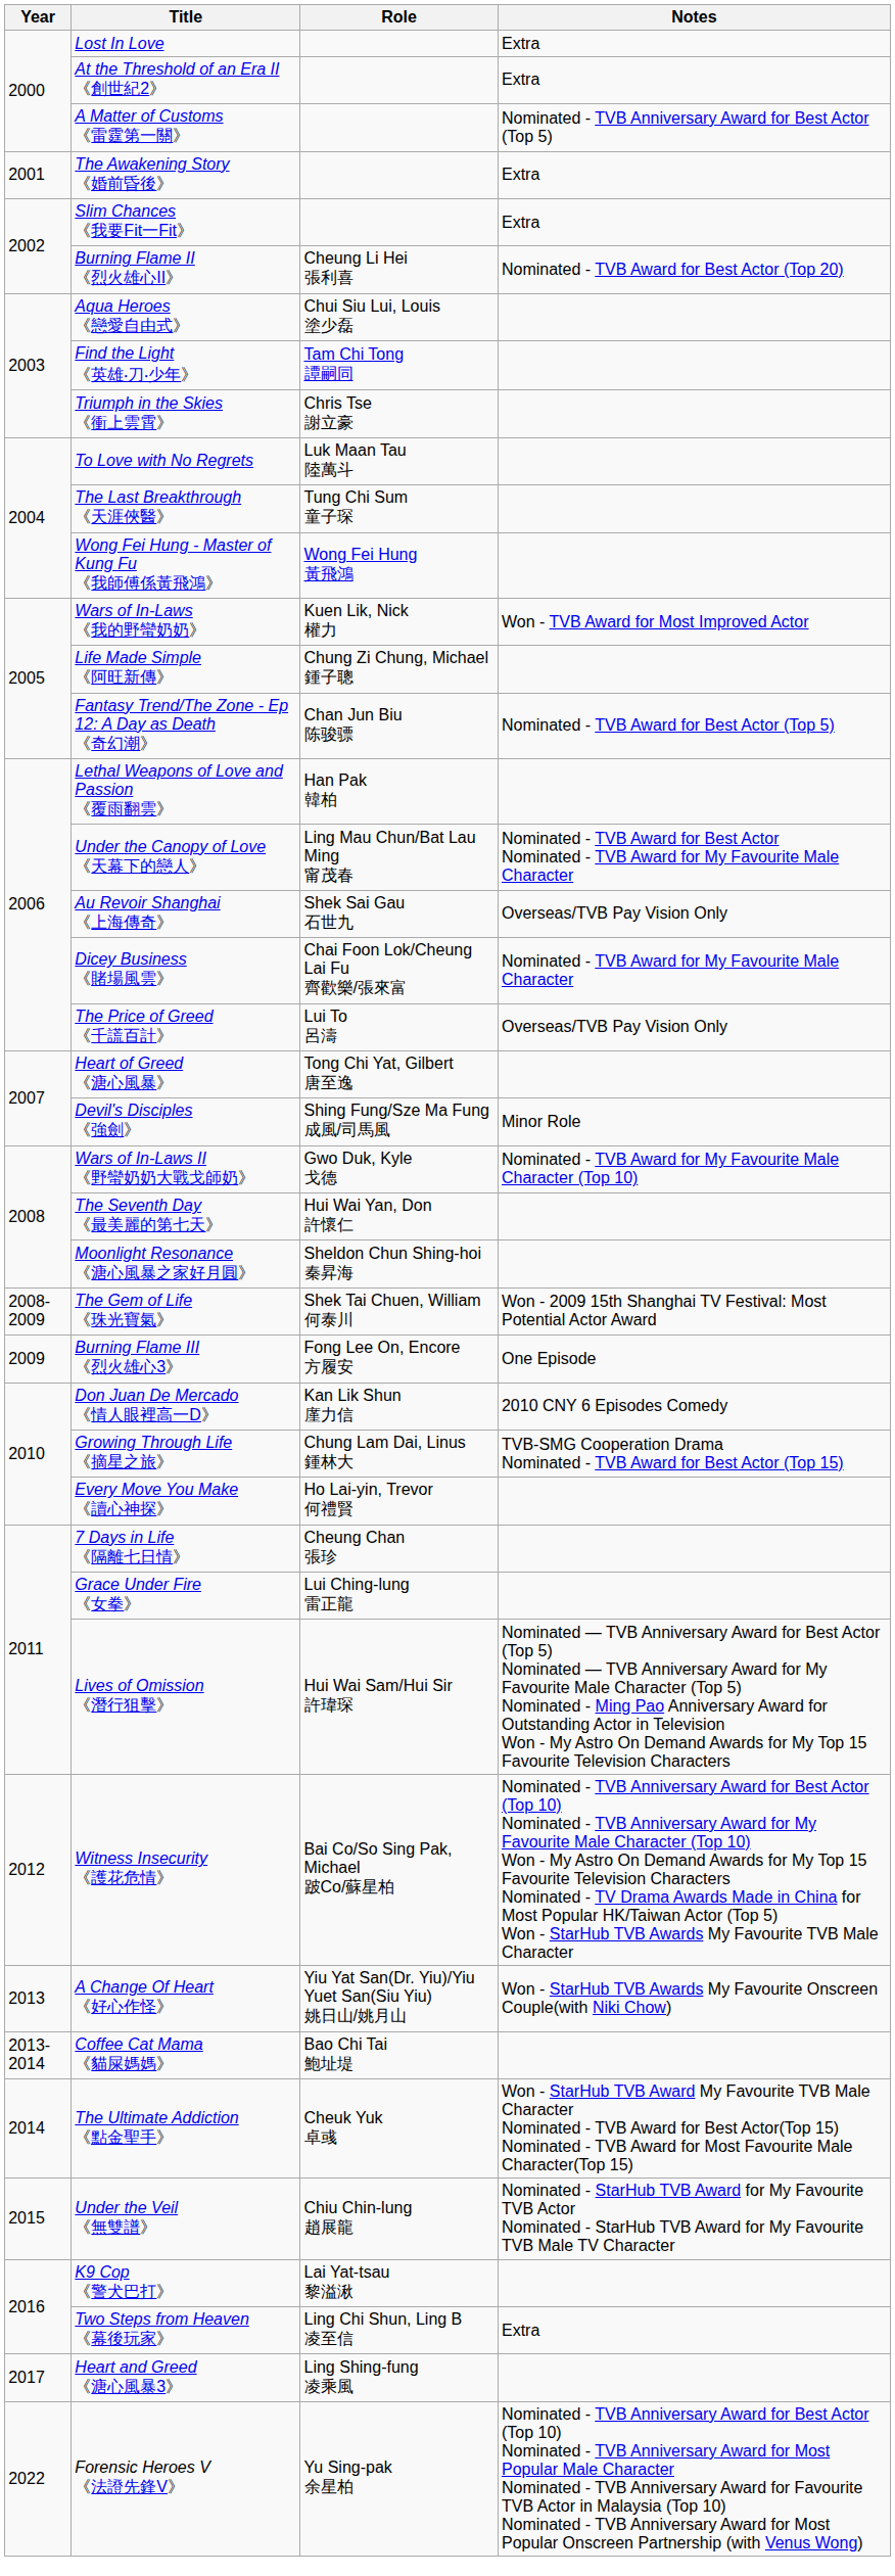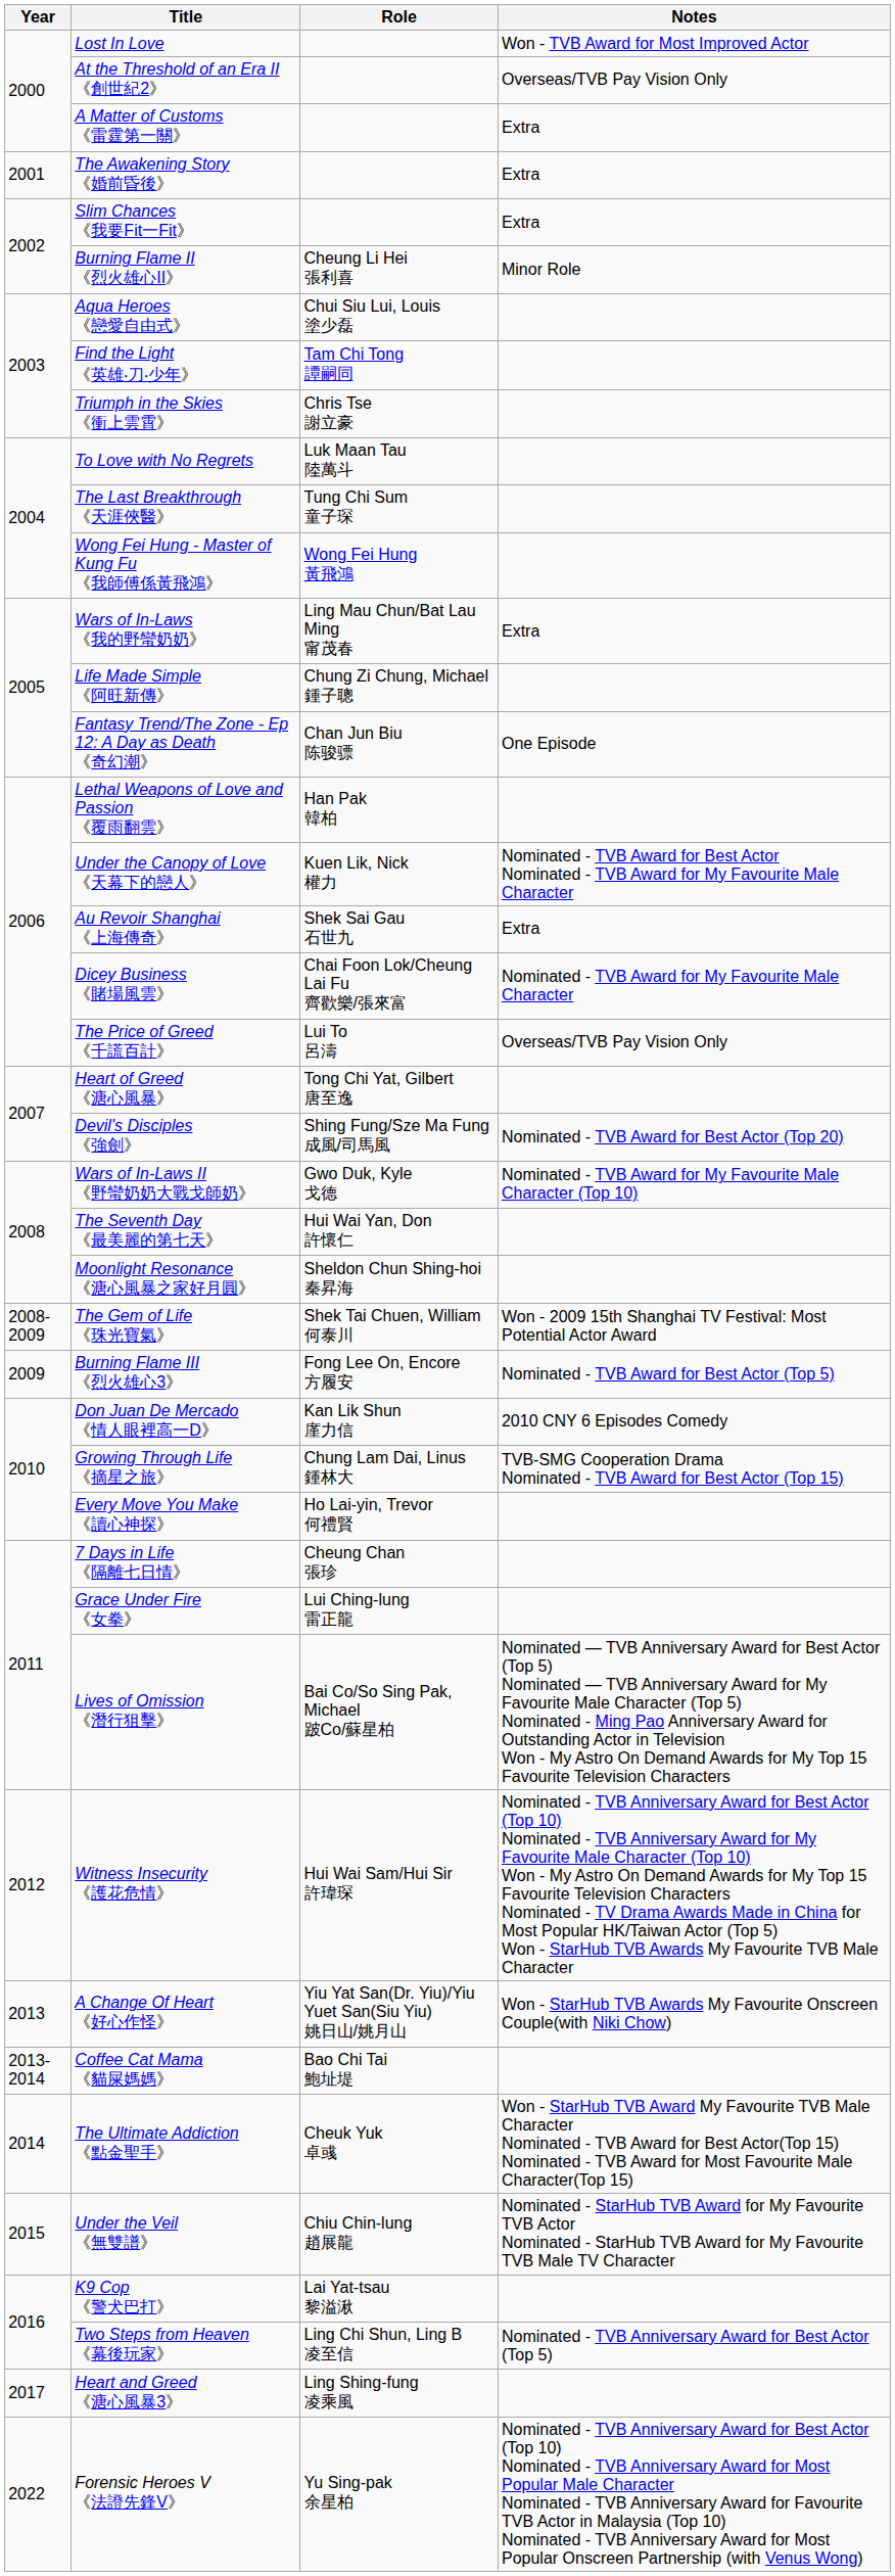Lost In Love | Notes: Extra -> Won - TVB Award for Most Improved Actor
At the Threshold of an Era II 《創世紀2》 | Notes: Extra -> Overseas/TVB Pay Vision Only
A Matter of Customs 《雷霆第一關》 | Notes: Nominated - TVB Anniversary Award for Best Actor (Top 5) -> Extra
Burning Flame II 《烈火雄心II》 | Notes: Nominated - TVB Award for Best Actor (Top 20) -> Minor Role
Wars of In-Laws 《我的野蠻奶奶》 | Role: Kuen Lik, Nick 權力 -> Ling Mau Chun/Bat Lau Ming 甯茂春
Wars of In-Laws 《我的野蠻奶奶》 | Notes: Won - TVB Award for Most Improved Actor -> Extra
Fantasy Trend/The Zone - Ep 12: A Day as Death 《奇幻潮》 | Notes: Nominated - TVB Award for Best Actor (Top 5) -> One Episode
Under the Canopy of Love 《天幕下的戀人》 | Role: Ling Mau Chun/Bat Lau Ming 甯茂春 -> Kuen Lik, Nick 權力
Au Revoir Shanghai 《上海傳奇》 | Notes: Overseas/TVB Pay Vision Only -> Extra
Devil's Disciples 《強劍》 | Notes: Minor Role -> Nominated - TVB Award for Best Actor (Top 20)
Burning Flame III 《烈火雄心3》 | Notes: One Episode -> Nominated - TVB Award for Best Actor (Top 5)
Lives of Omission 《潛行狙擊》 | Role: Hui Wai Sam/Hui Sir 許瑋琛 -> Bai Co/So Sing Pak, Michael 跛Co/蘇星柏
Witness Insecurity 《護花危情》 | Role: Bai Co/So Sing Pak, Michael 跛Co/蘇星柏 -> Hui Wai Sam/Hui Sir 許瑋琛
Two Steps from Heaven 《幕後玩家》 | Notes: Extra -> Nominated - TVB Anniversary Award for Best Actor (Top 5)
